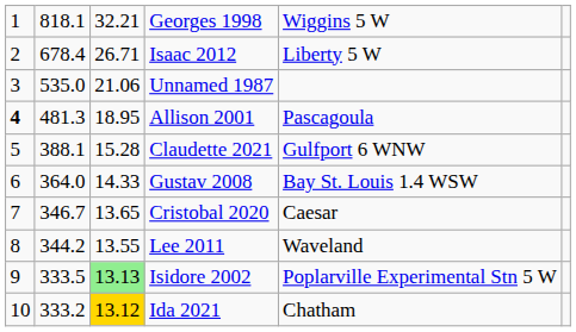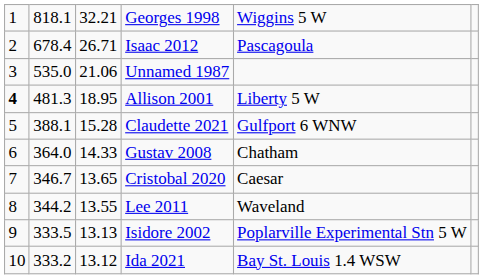Isaac 2012 | column 5: Liberty 5 W -> Pascagoula
Allison 2001 | column 5: Pascagoula -> Liberty 5 W
Gustav 2008 | column 5: Bay St. Louis 1.4 WSW -> Chatham
Isidore 2002 | column 3: lightgreen background -> no background
Ida 2021 | column 3: gold background -> no background
Ida 2021 | column 5: Chatham -> Bay St. Louis 1.4 WSW
